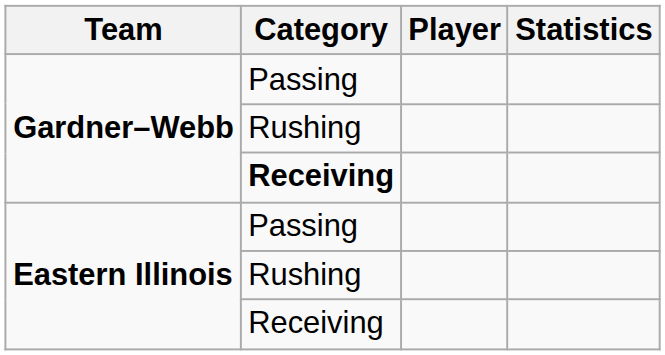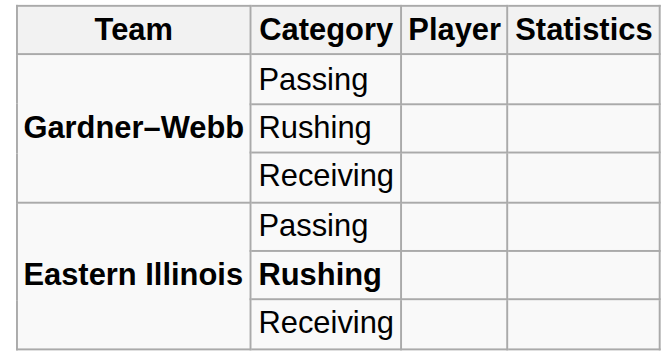Gardner–Webb / Receiving | Category: bold -> normal
Eastern Illinois / Rushing | Category: normal -> bold
